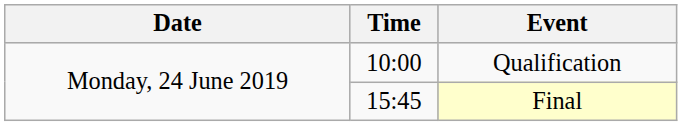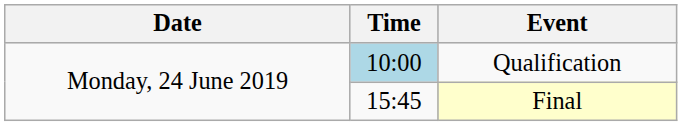Qualification | Time: no background -> lightblue background
